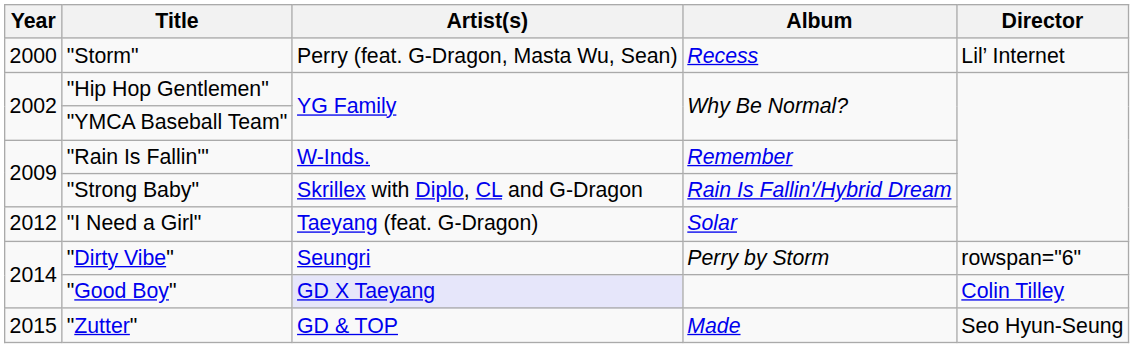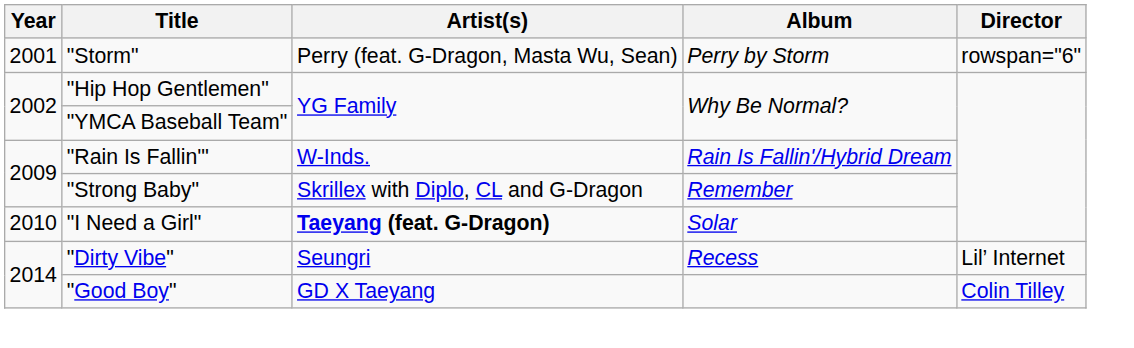"Storm" | Year: 2000 -> 2001
"Storm" | Album: Recess -> Perry by Storm
"Storm" | Director: Lil’ Internet -> rowspan="6"
"Rain Is Fallin'" | Album: Remember -> Rain Is Fallin'/Hybrid Dream
"Strong Baby" | Album: Rain Is Fallin'/Hybrid Dream -> Remember
"I Need a Girl" | Year: 2012 -> 2010
"I Need a Girl" | Artist(s): normal -> bold
"Dirty Vibe" | Album: Perry by Storm -> Recess
"Dirty Vibe" | Director: rowspan="6" -> Lil’ Internet
"Good Boy" | Artist(s): lavender background -> no background
- row: 2015 | "Zutter" | GD & TOP | Made | Seo Hyun-Seung
